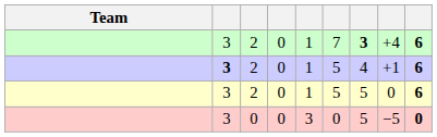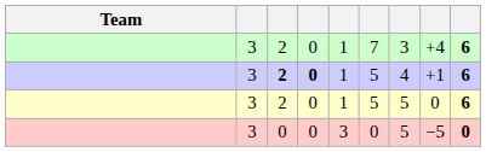row 2 | column 7: bold -> normal
row 3 | column 2: bold -> normal
row 3 | column 3: normal -> bold
row 3 | column 4: normal -> bold
